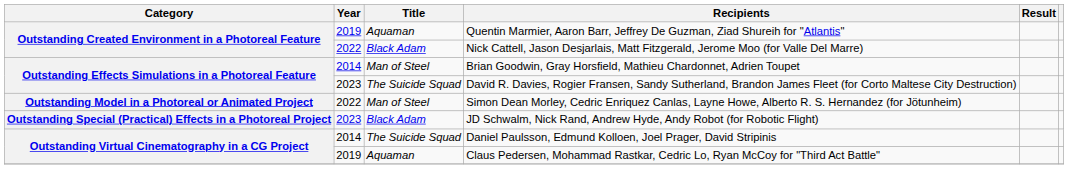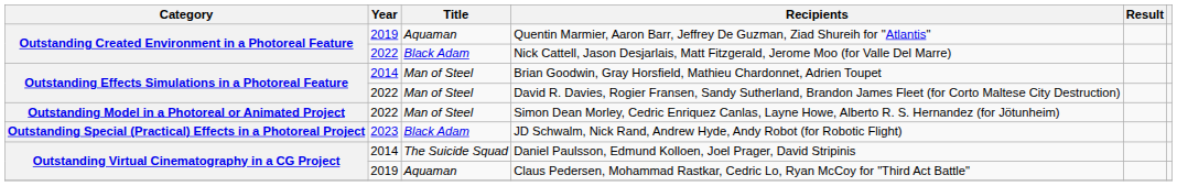row 5 | Year: 2023 -> 2022
row 5 | Title: The Suicide Squad -> Man of Steel
